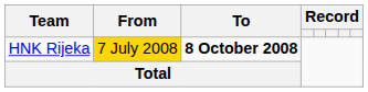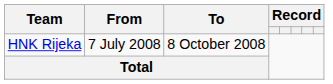HNK Rijeka | From: gold background -> no background
HNK Rijeka | To: bold -> normal
